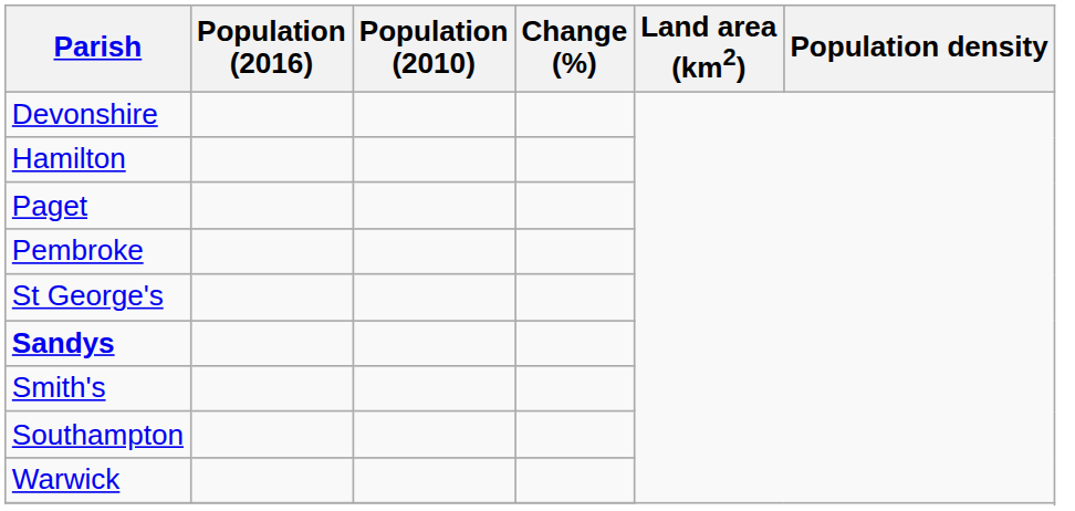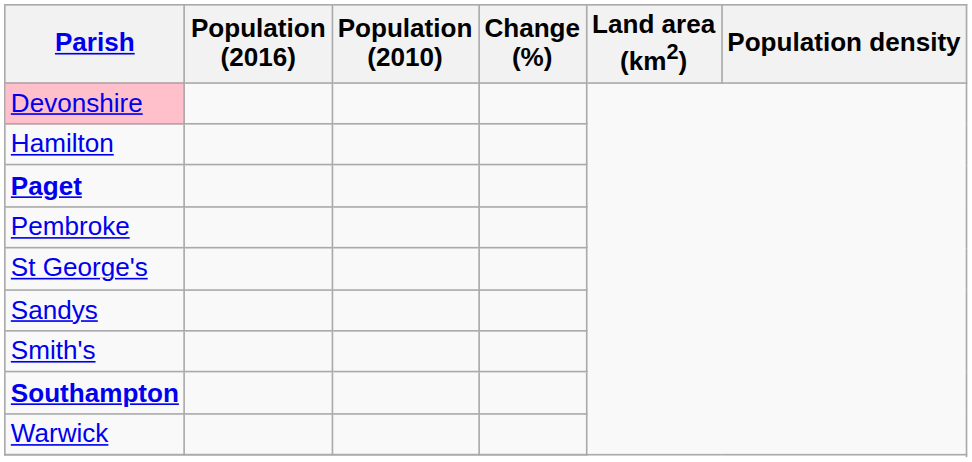Devonshire | Parish: no background -> pink background
Paget | Parish: normal -> bold
Sandys | Parish: bold -> normal
Southampton | Parish: normal -> bold
